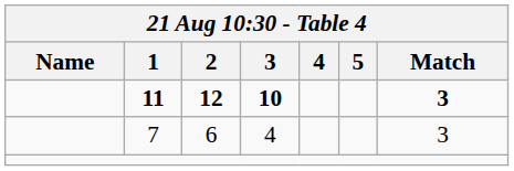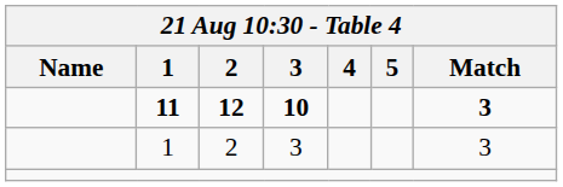row 4 | 1: 7 -> 1
row 4 | 2: 6 -> 2
row 4 | 3: 4 -> 3
